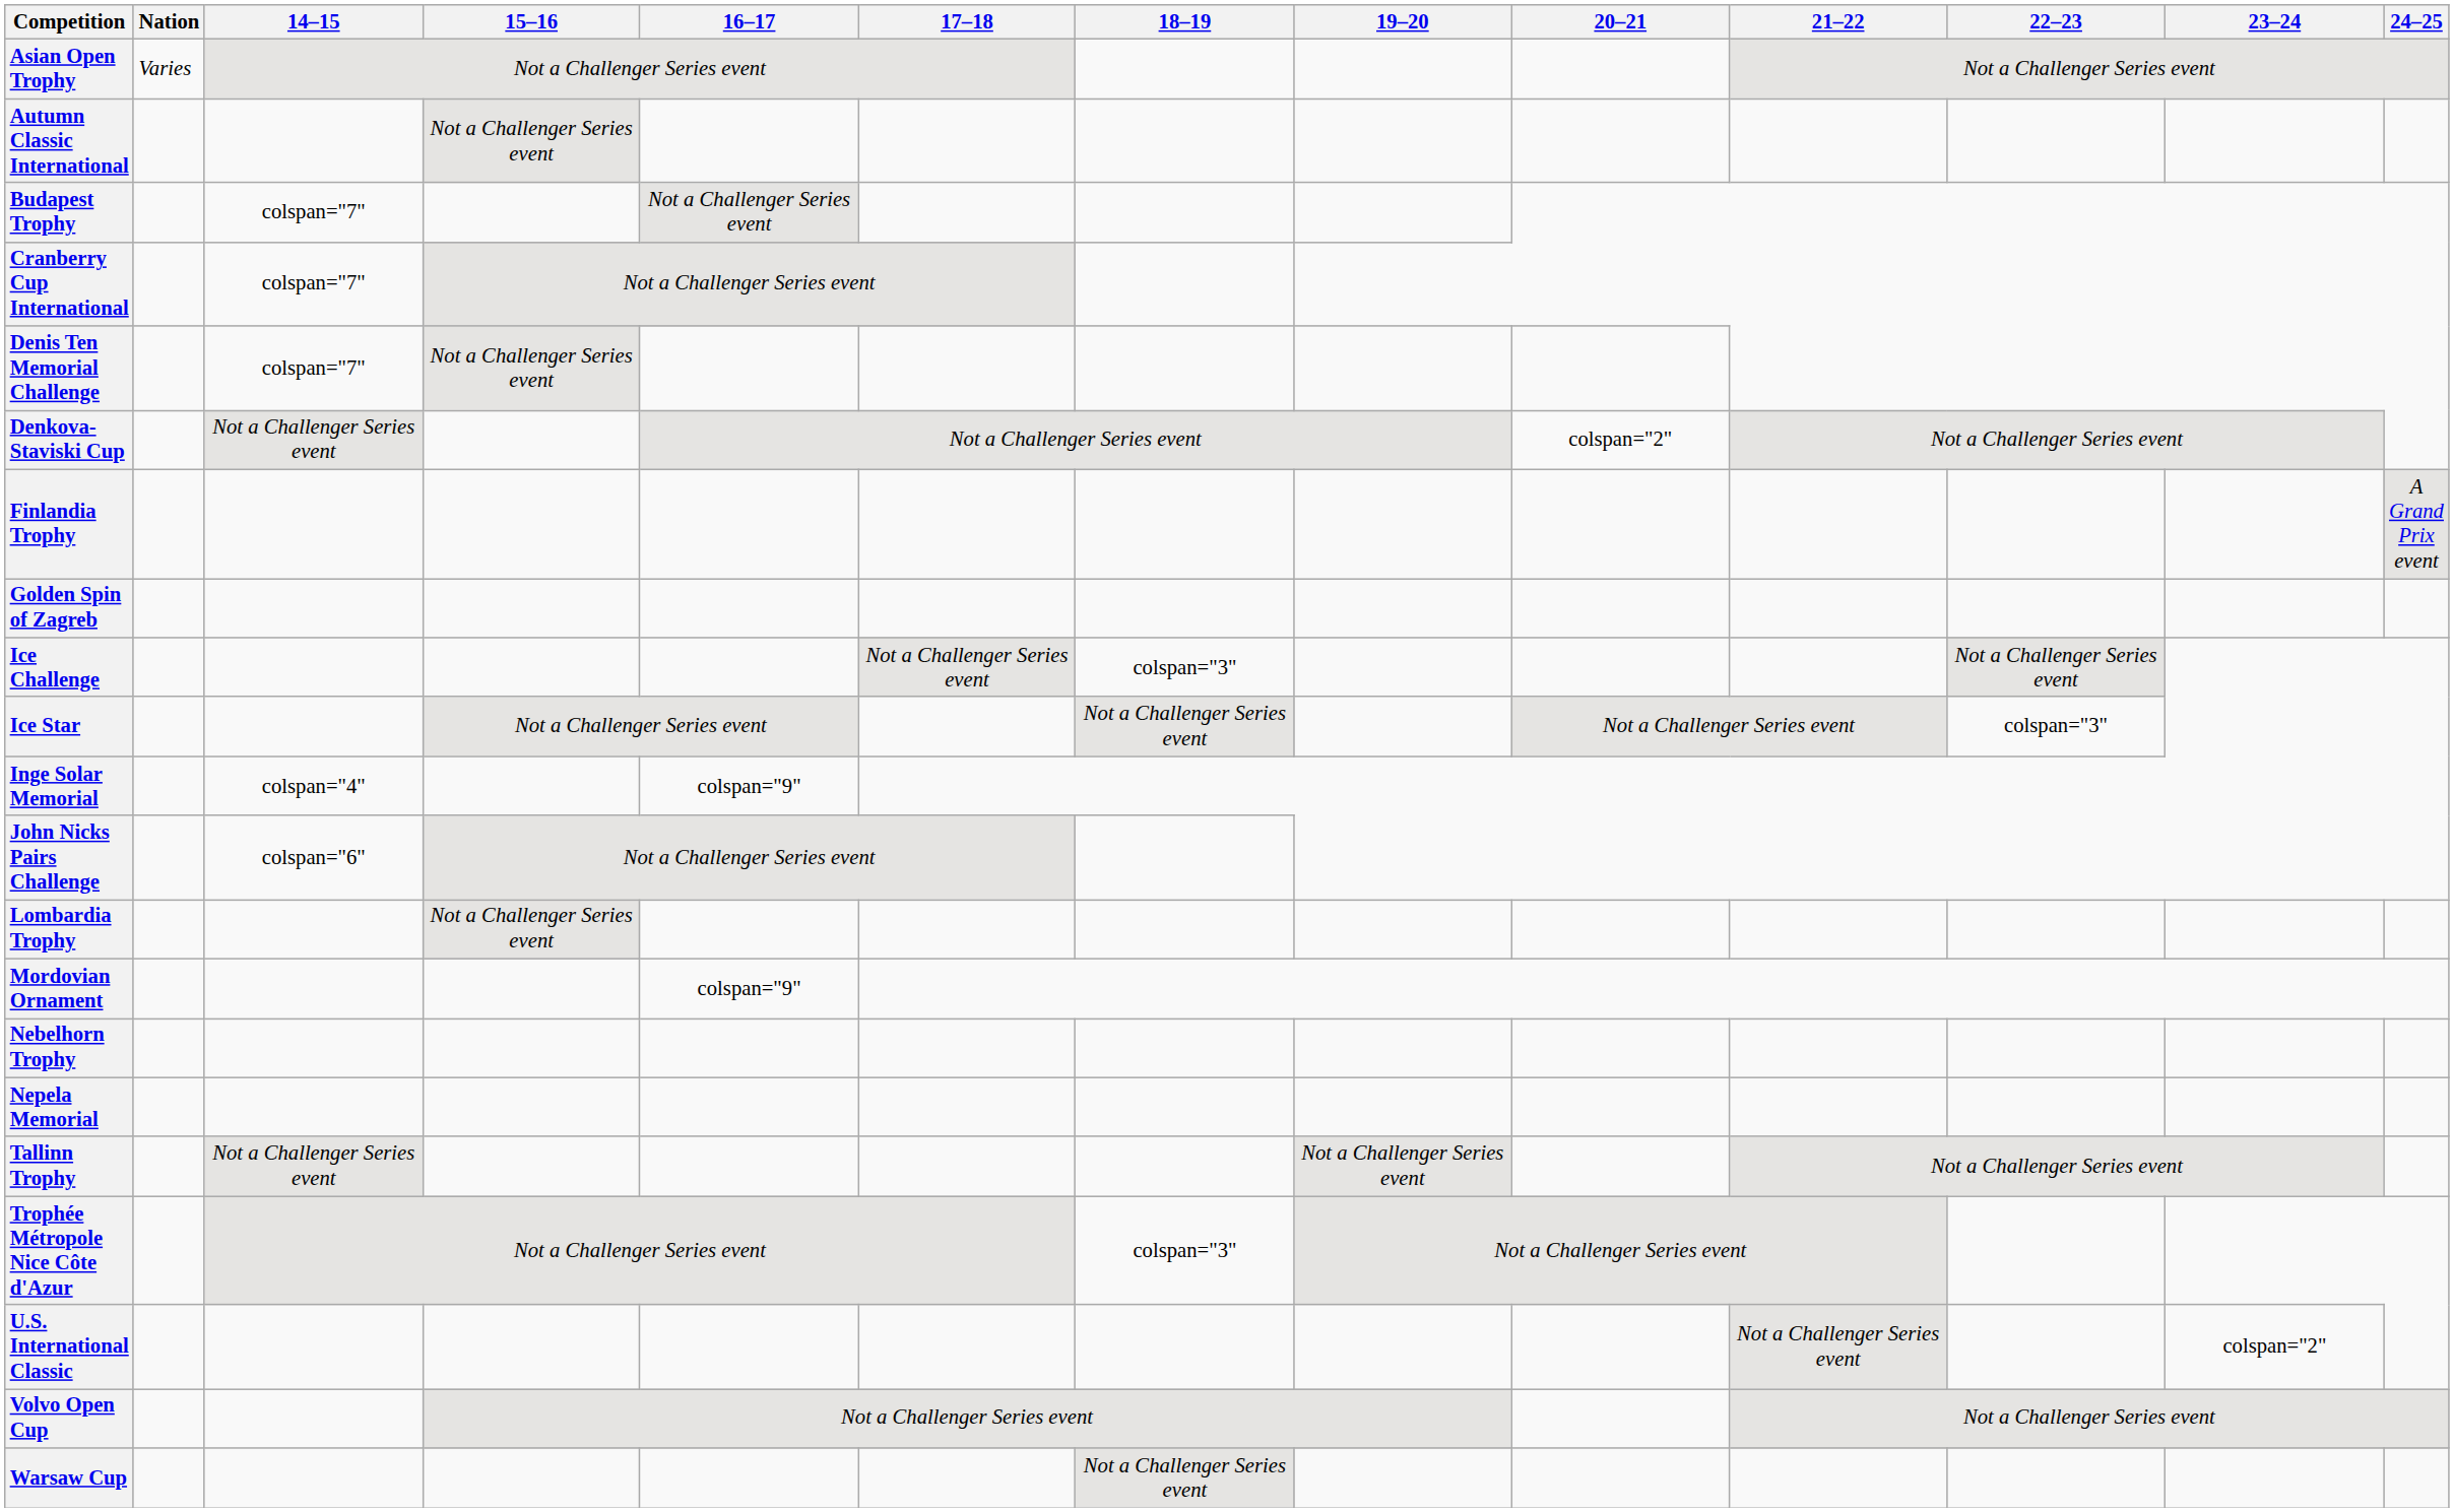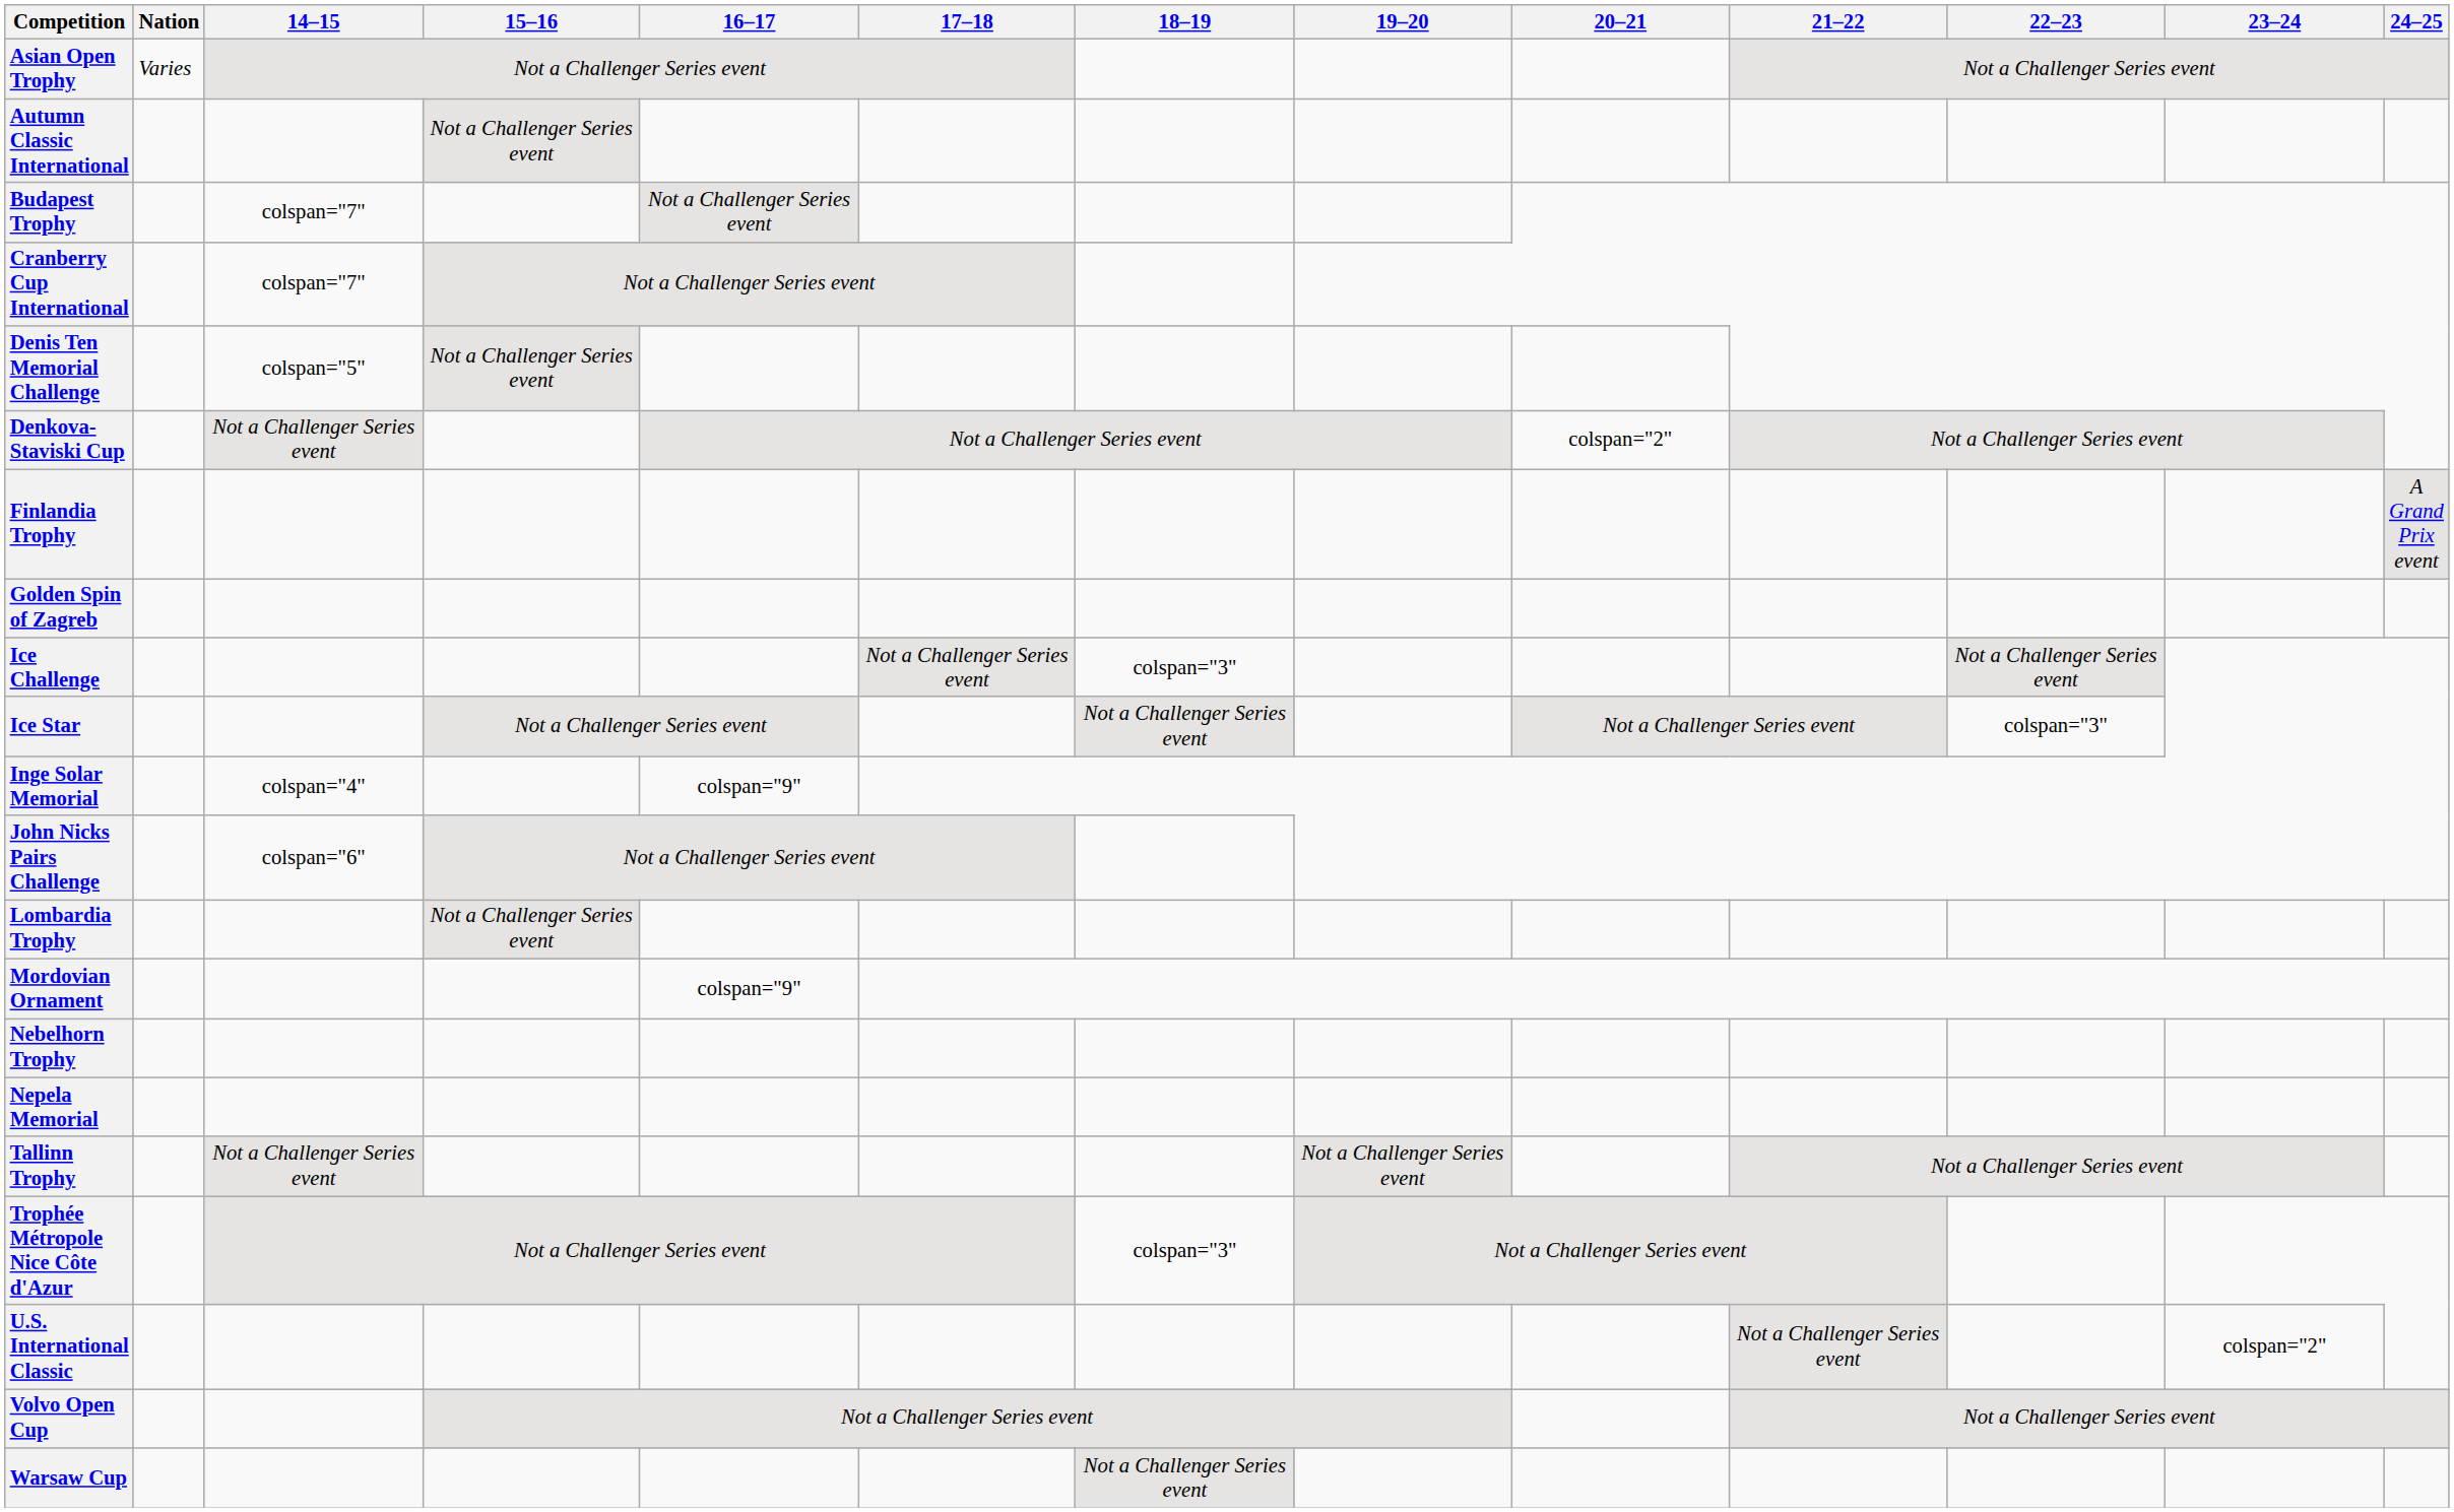Denis Ten Memorial Challenge | 14–15: colspan="7" -> colspan="5"
